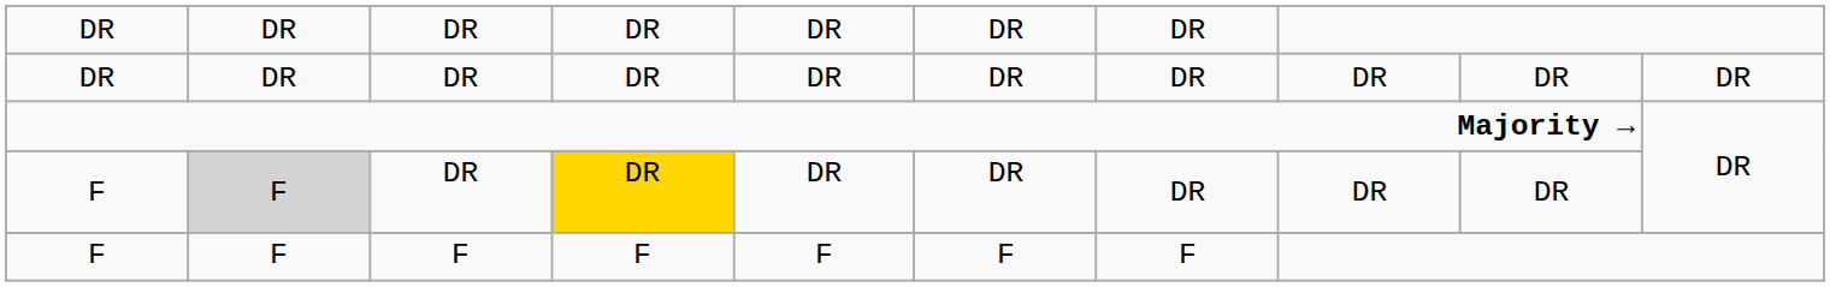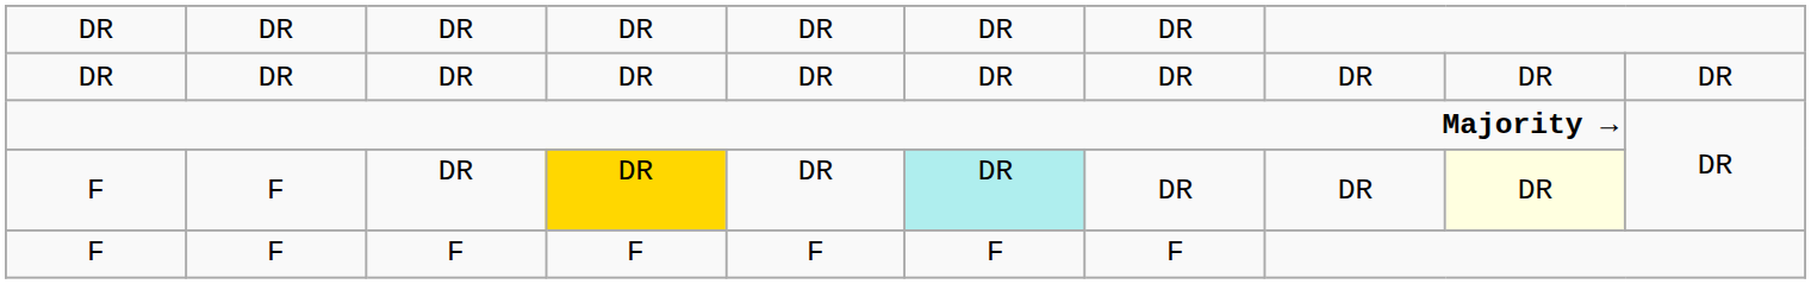F / DR | column 2: lightgrey background -> no background
F / DR | column 6: no background -> paleturquoise background
F / DR | column 9: no background -> lightyellow background
